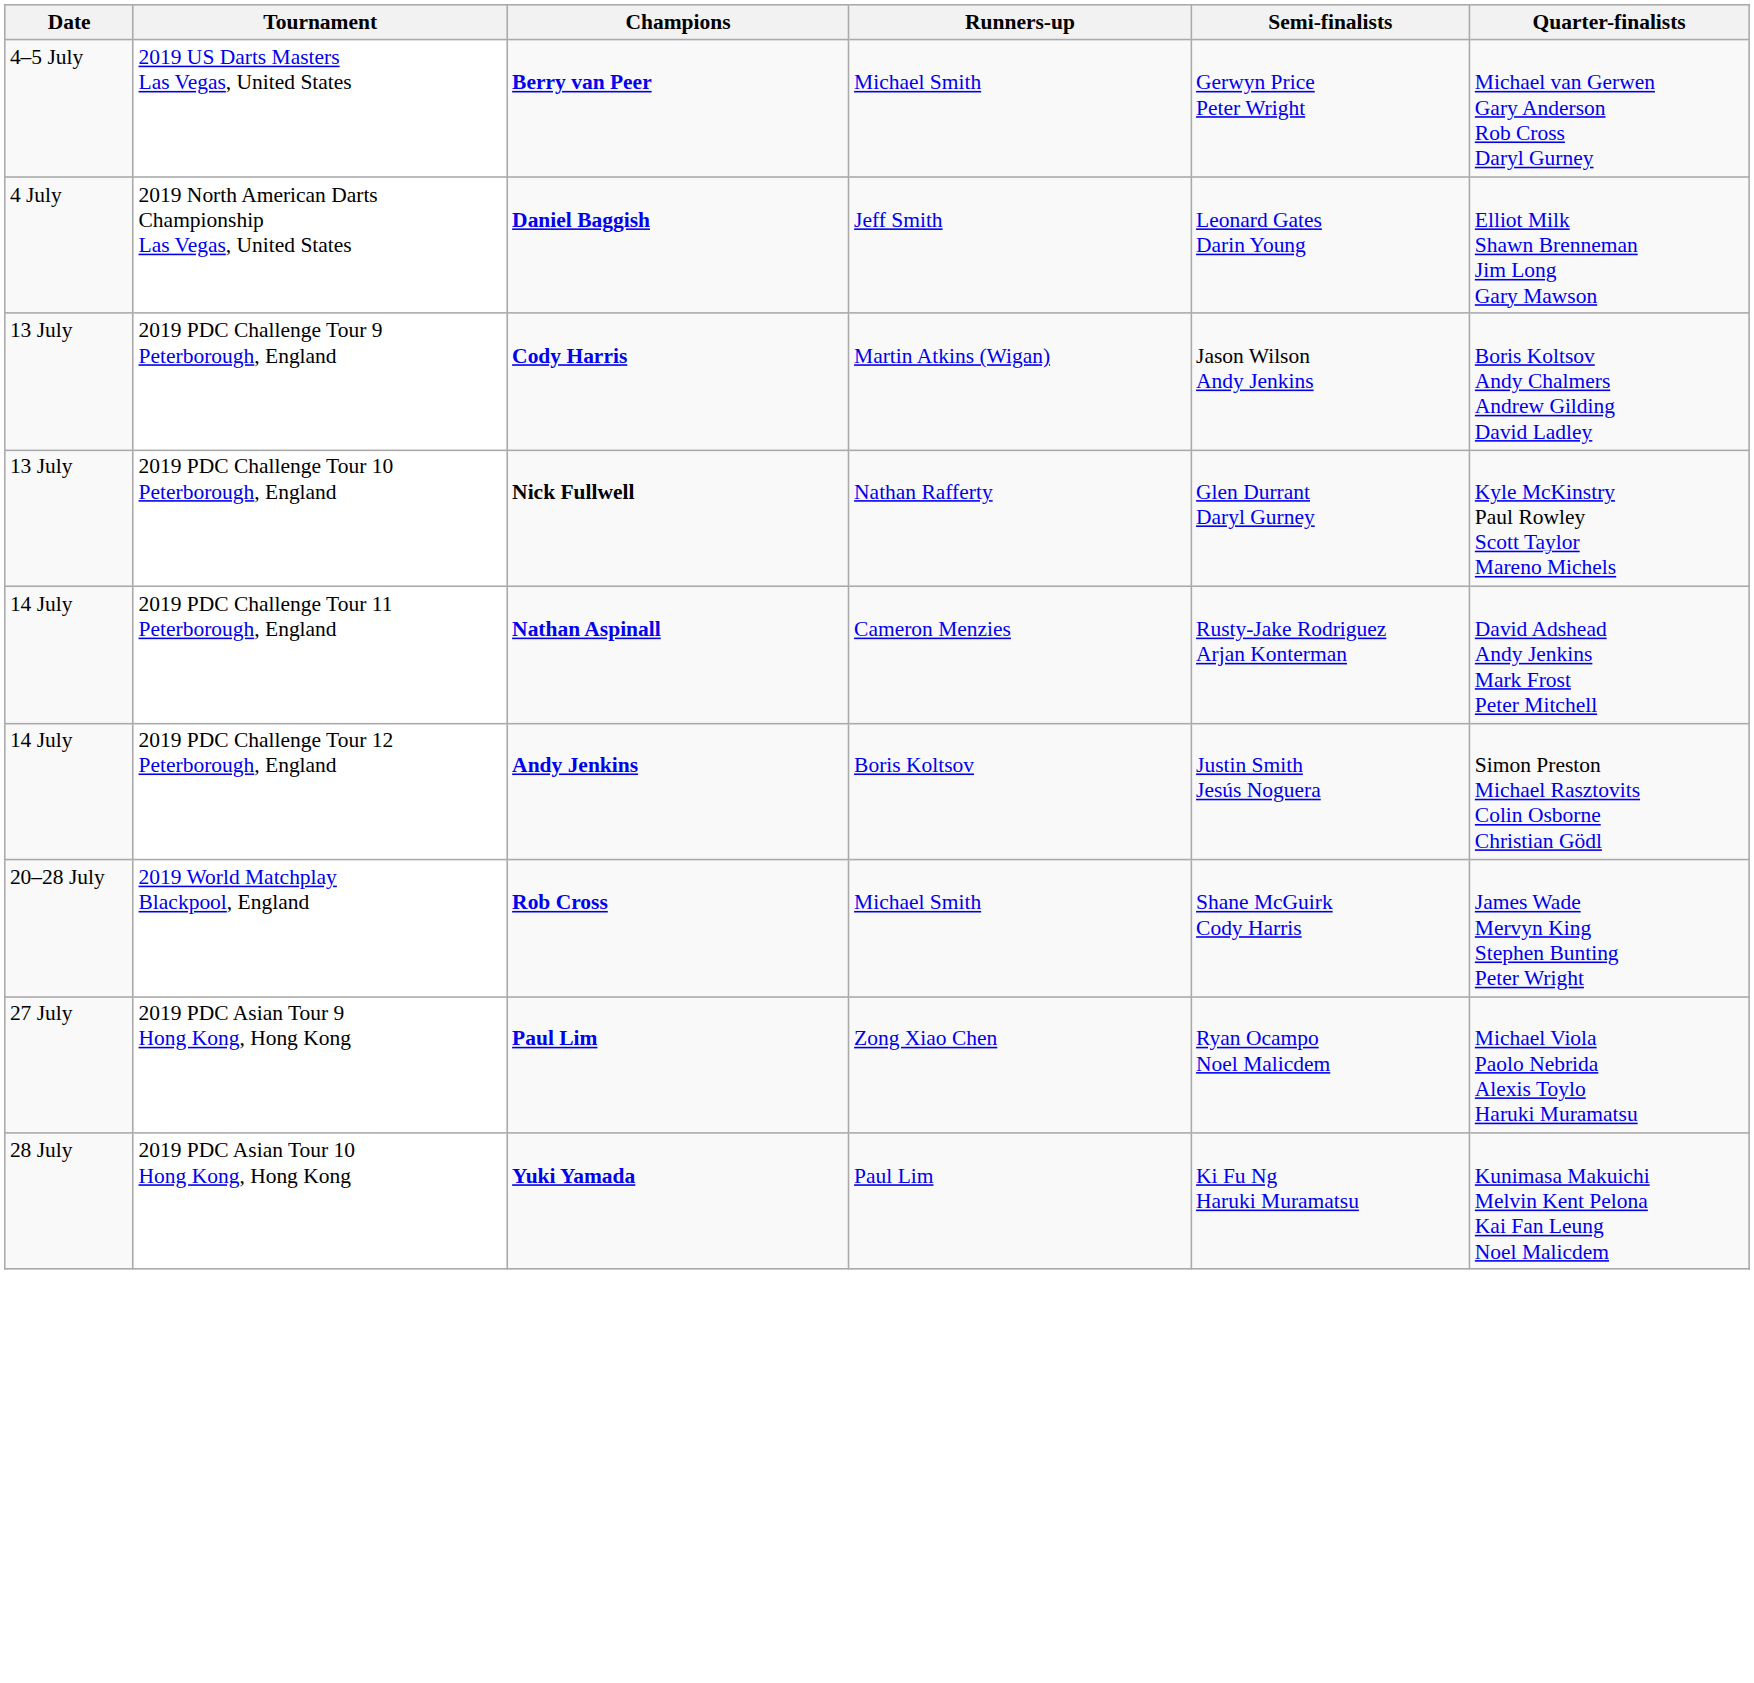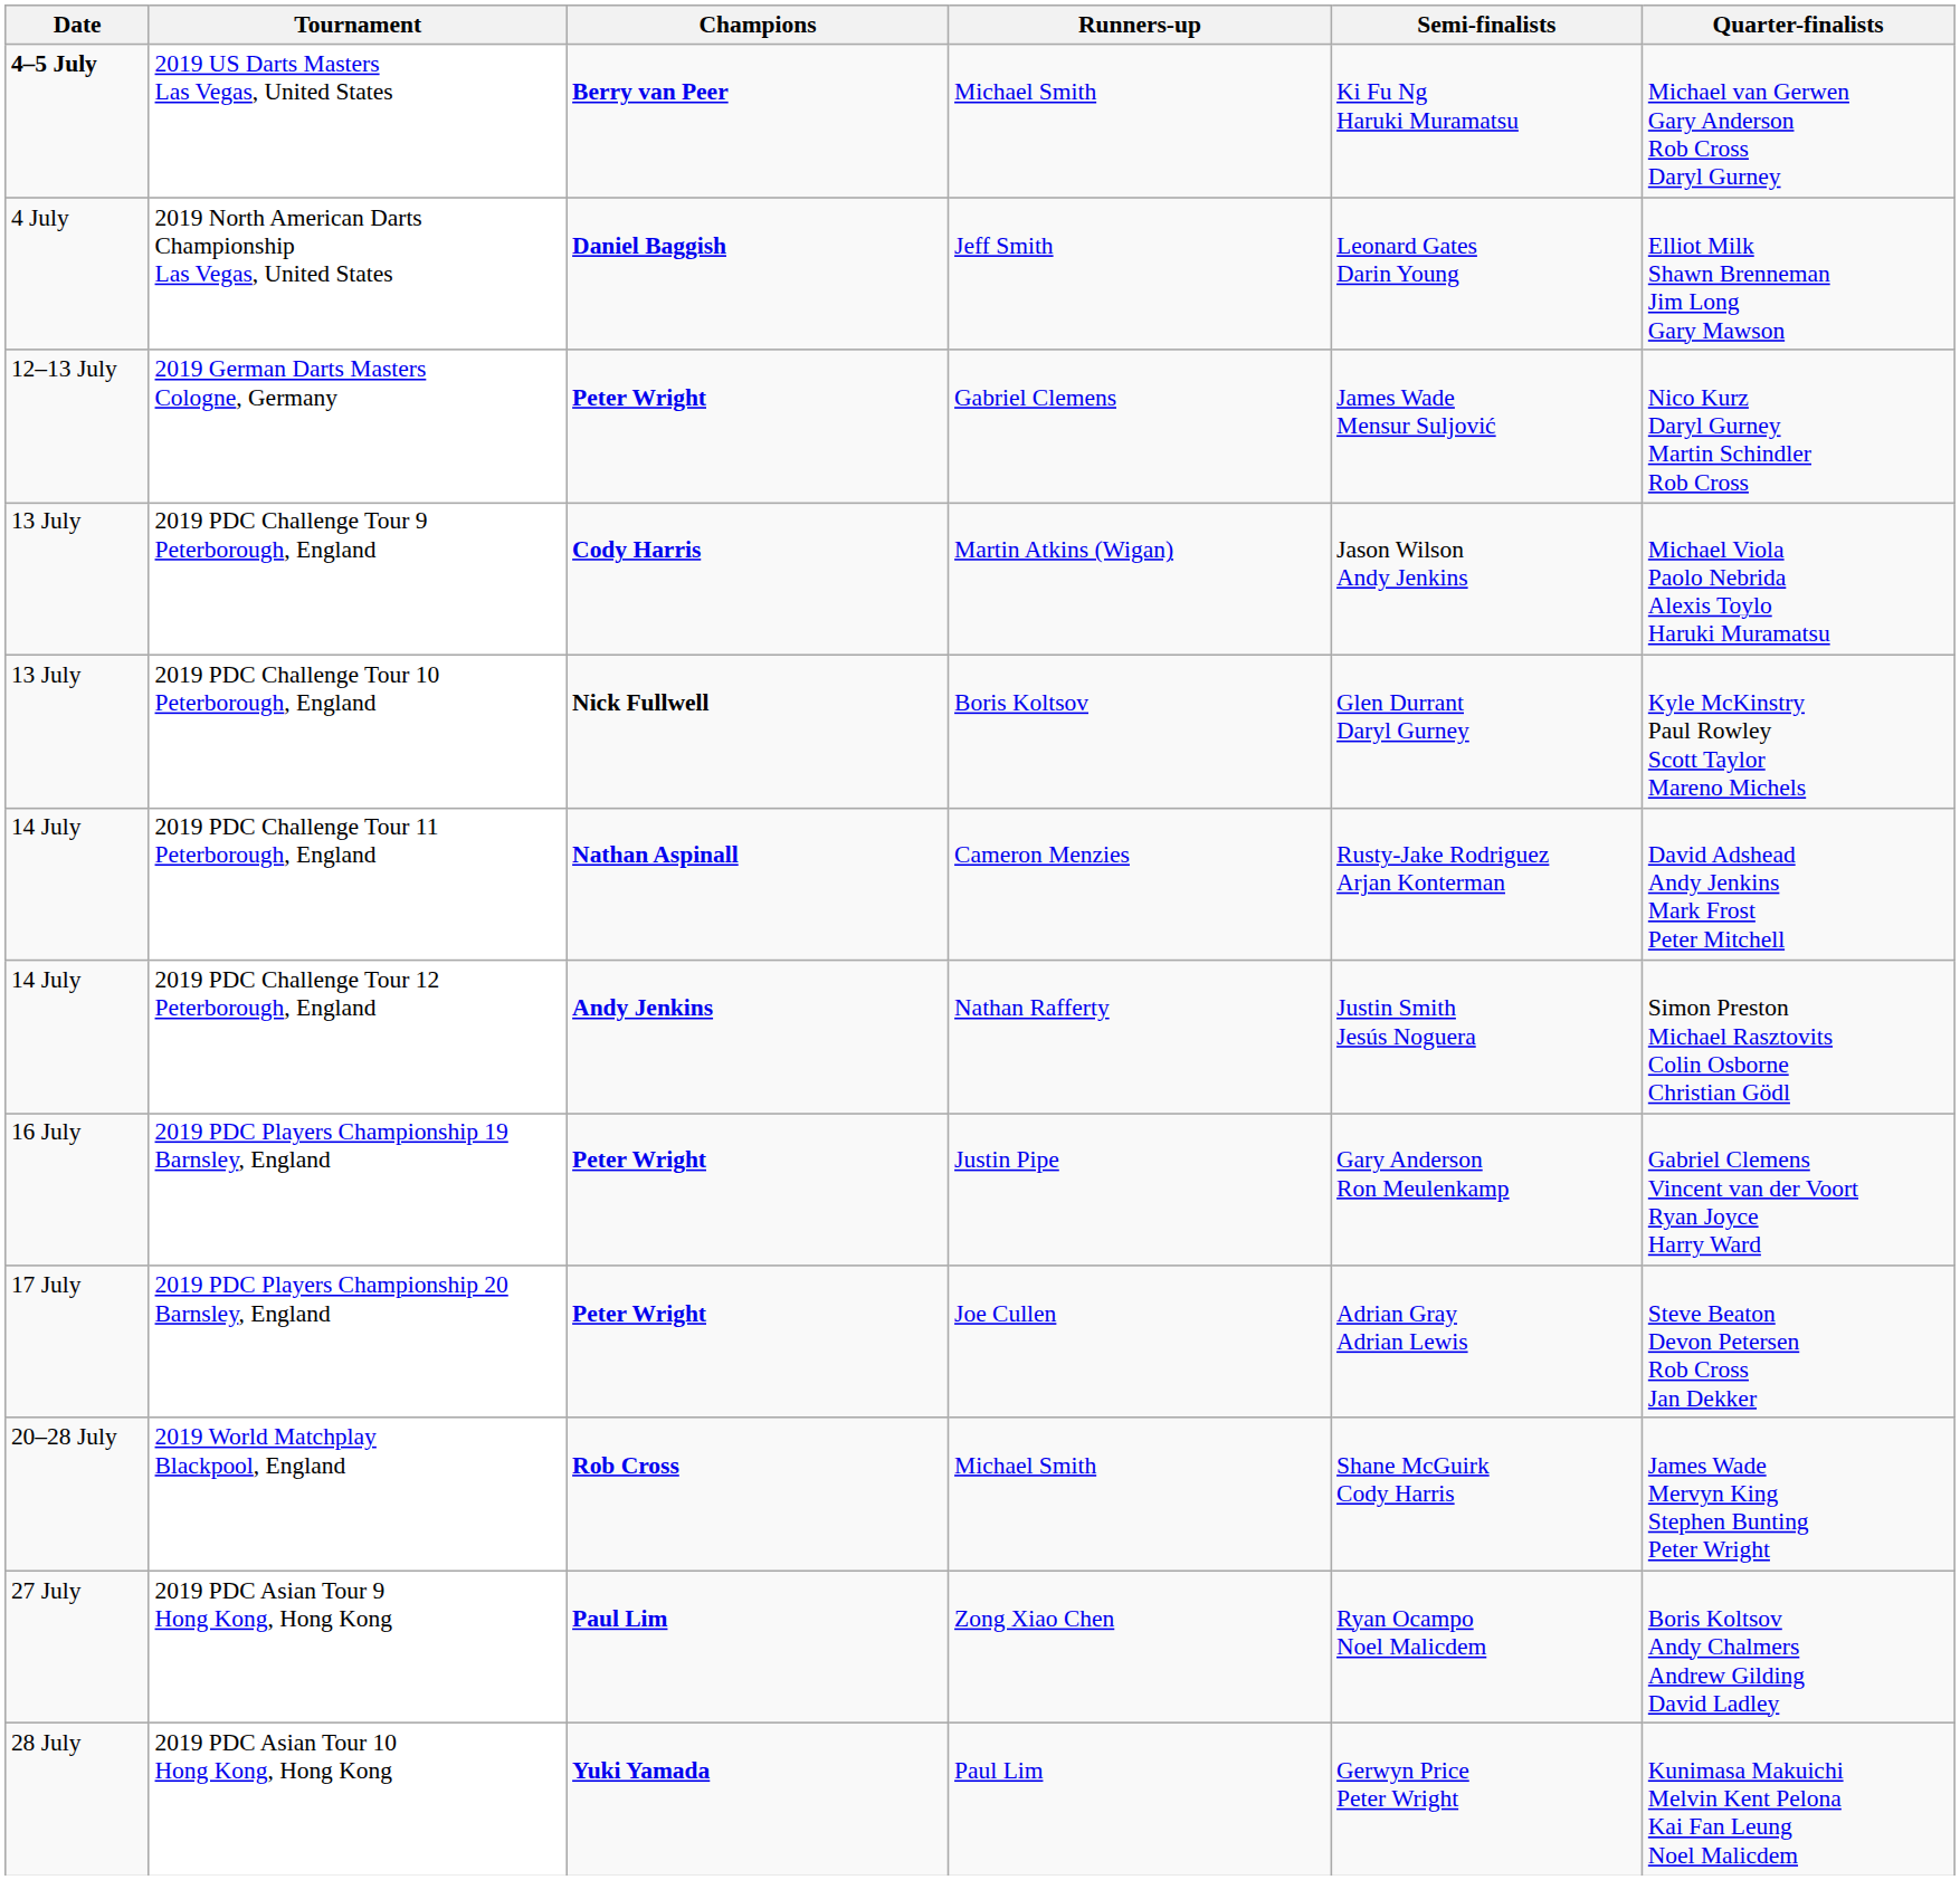2019 US Darts Masters Las Vegas, United States | Date: normal -> bold
2019 US Darts Masters Las Vegas, United States | Semi-finalists: Gerwyn Price Peter Wright -> Ki Fu Ng Haruki Muramatsu
+ row: 12–13 July | 2019 German Darts Masters Cologne, Germany | Peter Wright | Gabriel Clemens | James Wade Mensur Suljović | Nico Kurz Daryl Gurney Martin Schindler Rob Cross
2019 PDC Challenge Tour 9 Peterborough, England | Quarter-finalists: Boris Koltsov Andy Chalmers Andrew Gilding David Ladley -> Michael Viola Paolo Nebrida Alexis Toylo Haruki Muramatsu
2019 PDC Challenge Tour 10 Peterborough, England | Runners-up: Nathan Rafferty -> Boris Koltsov
2019 PDC Challenge Tour 12 Peterborough, England | Runners-up: Boris Koltsov -> Nathan Rafferty
+ row: 16 July | 2019 PDC Players Championship 19 Barnsley, England | Peter Wright | Justin Pipe | Gary Anderson Ron Meulenkamp | Gabriel Clemens Vincent van der Voort Ryan Joyce Harry Ward
+ row: 17 July | 2019 PDC Players Championship 20 Barnsley, England | Peter Wright | Joe Cullen | Adrian Gray Adrian Lewis | Steve Beaton Devon Petersen Rob Cross Jan Dekker
2019 PDC Asian Tour 9 Hong Kong, Hong Kong | Quarter-finalists: Michael Viola Paolo Nebrida Alexis Toylo Haruki Muramatsu -> Boris Koltsov Andy Chalmers Andrew Gilding David Ladley
2019 PDC Asian Tour 10 Hong Kong, Hong Kong | Semi-finalists: Ki Fu Ng Haruki Muramatsu -> Gerwyn Price Peter Wright
